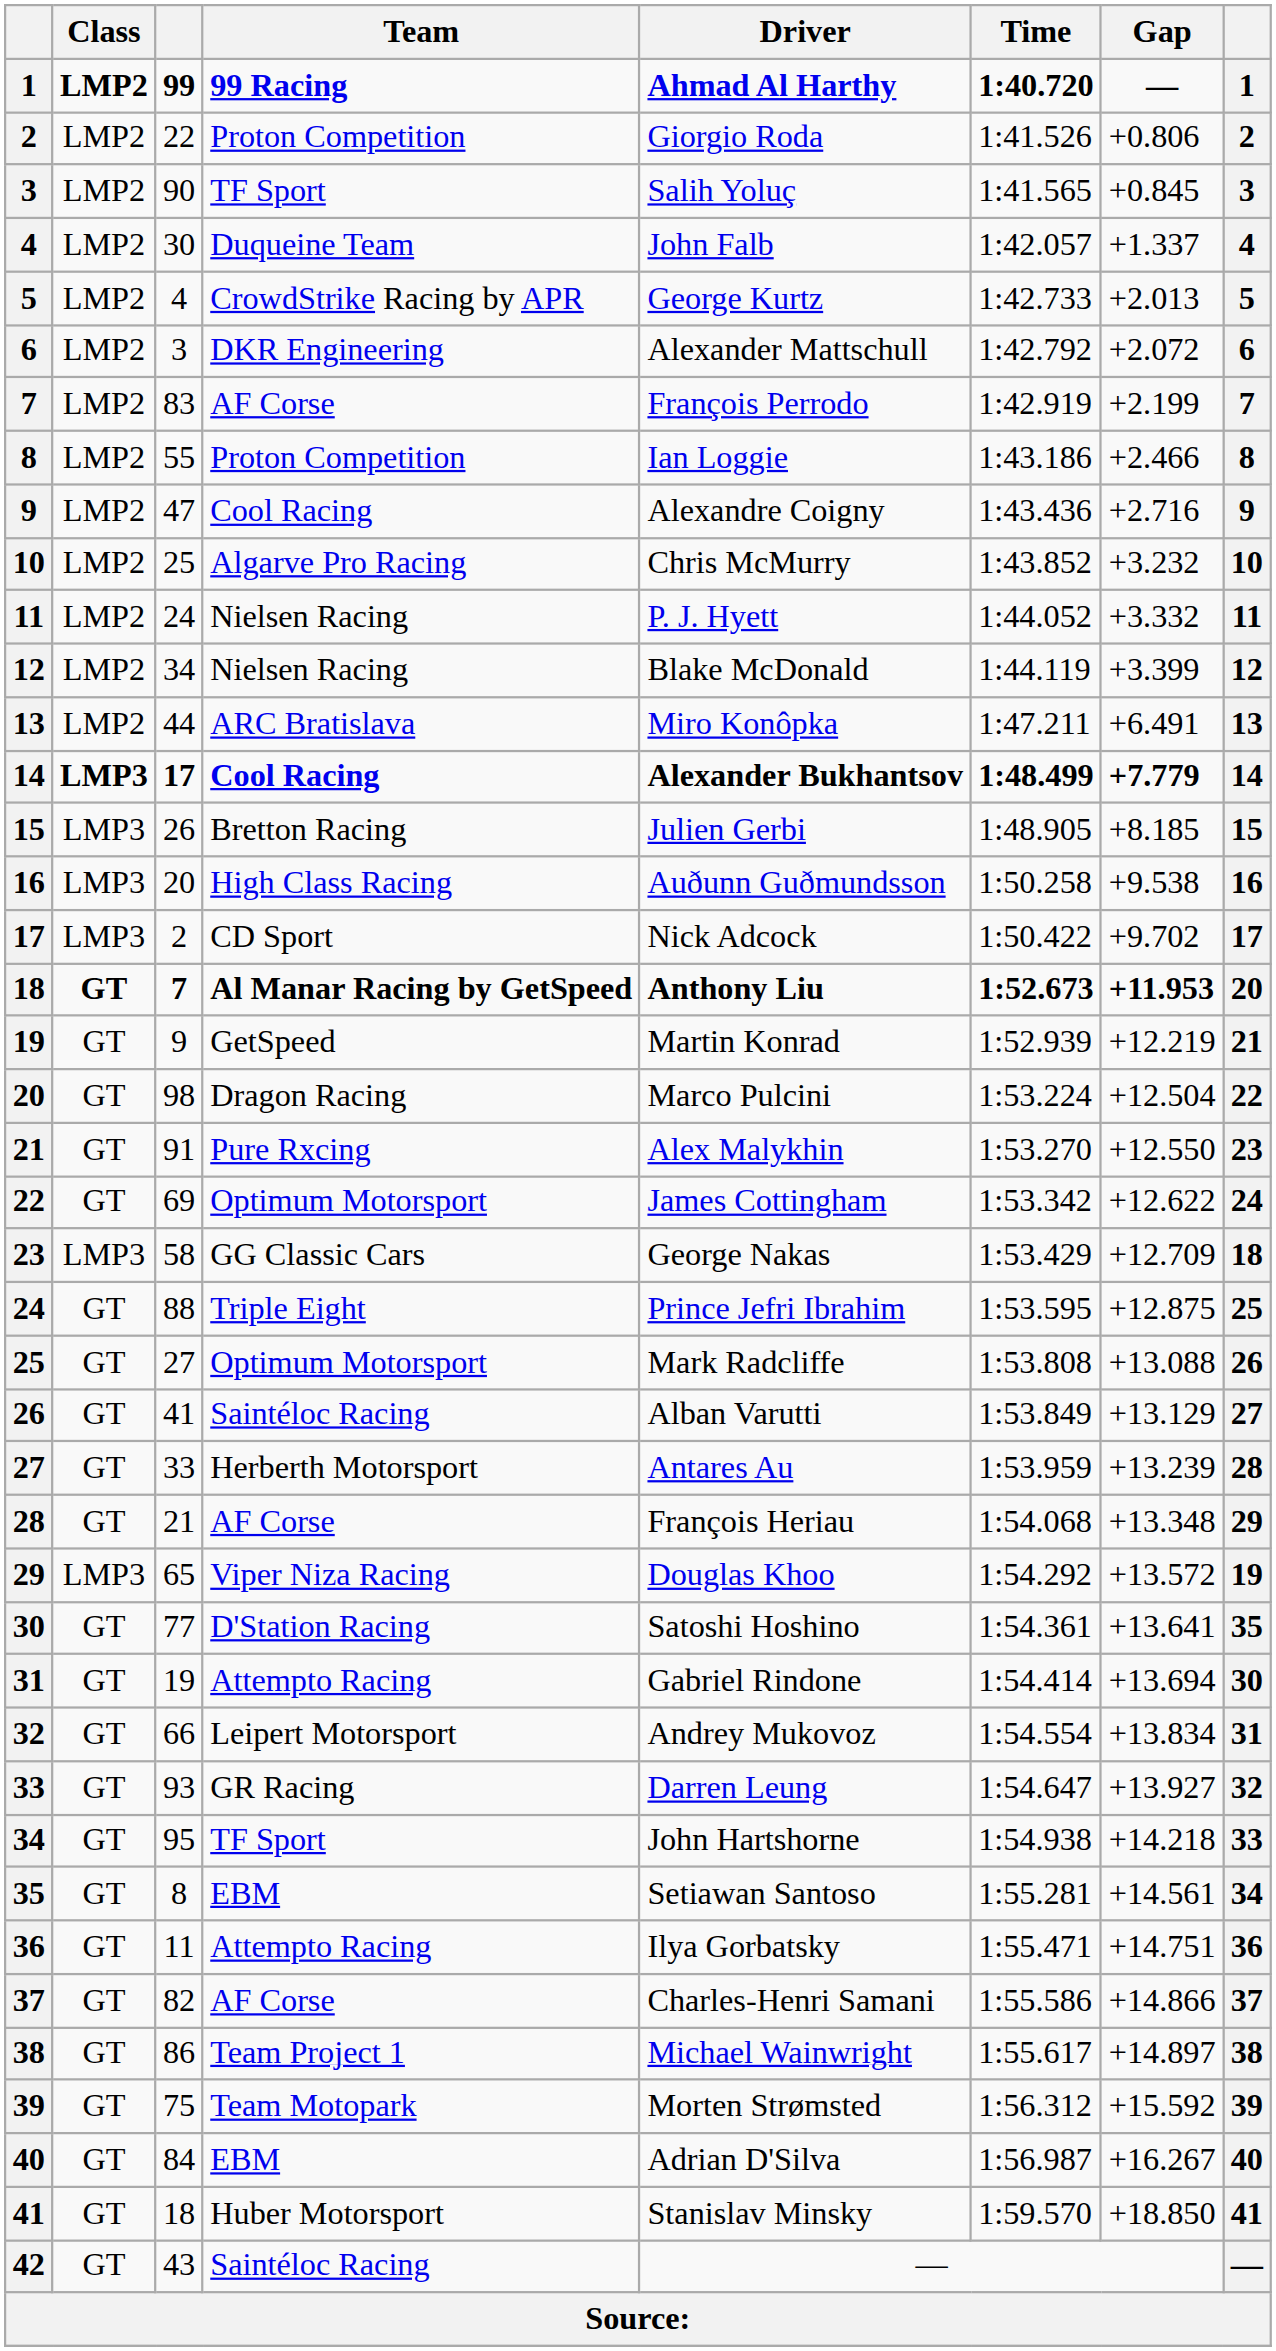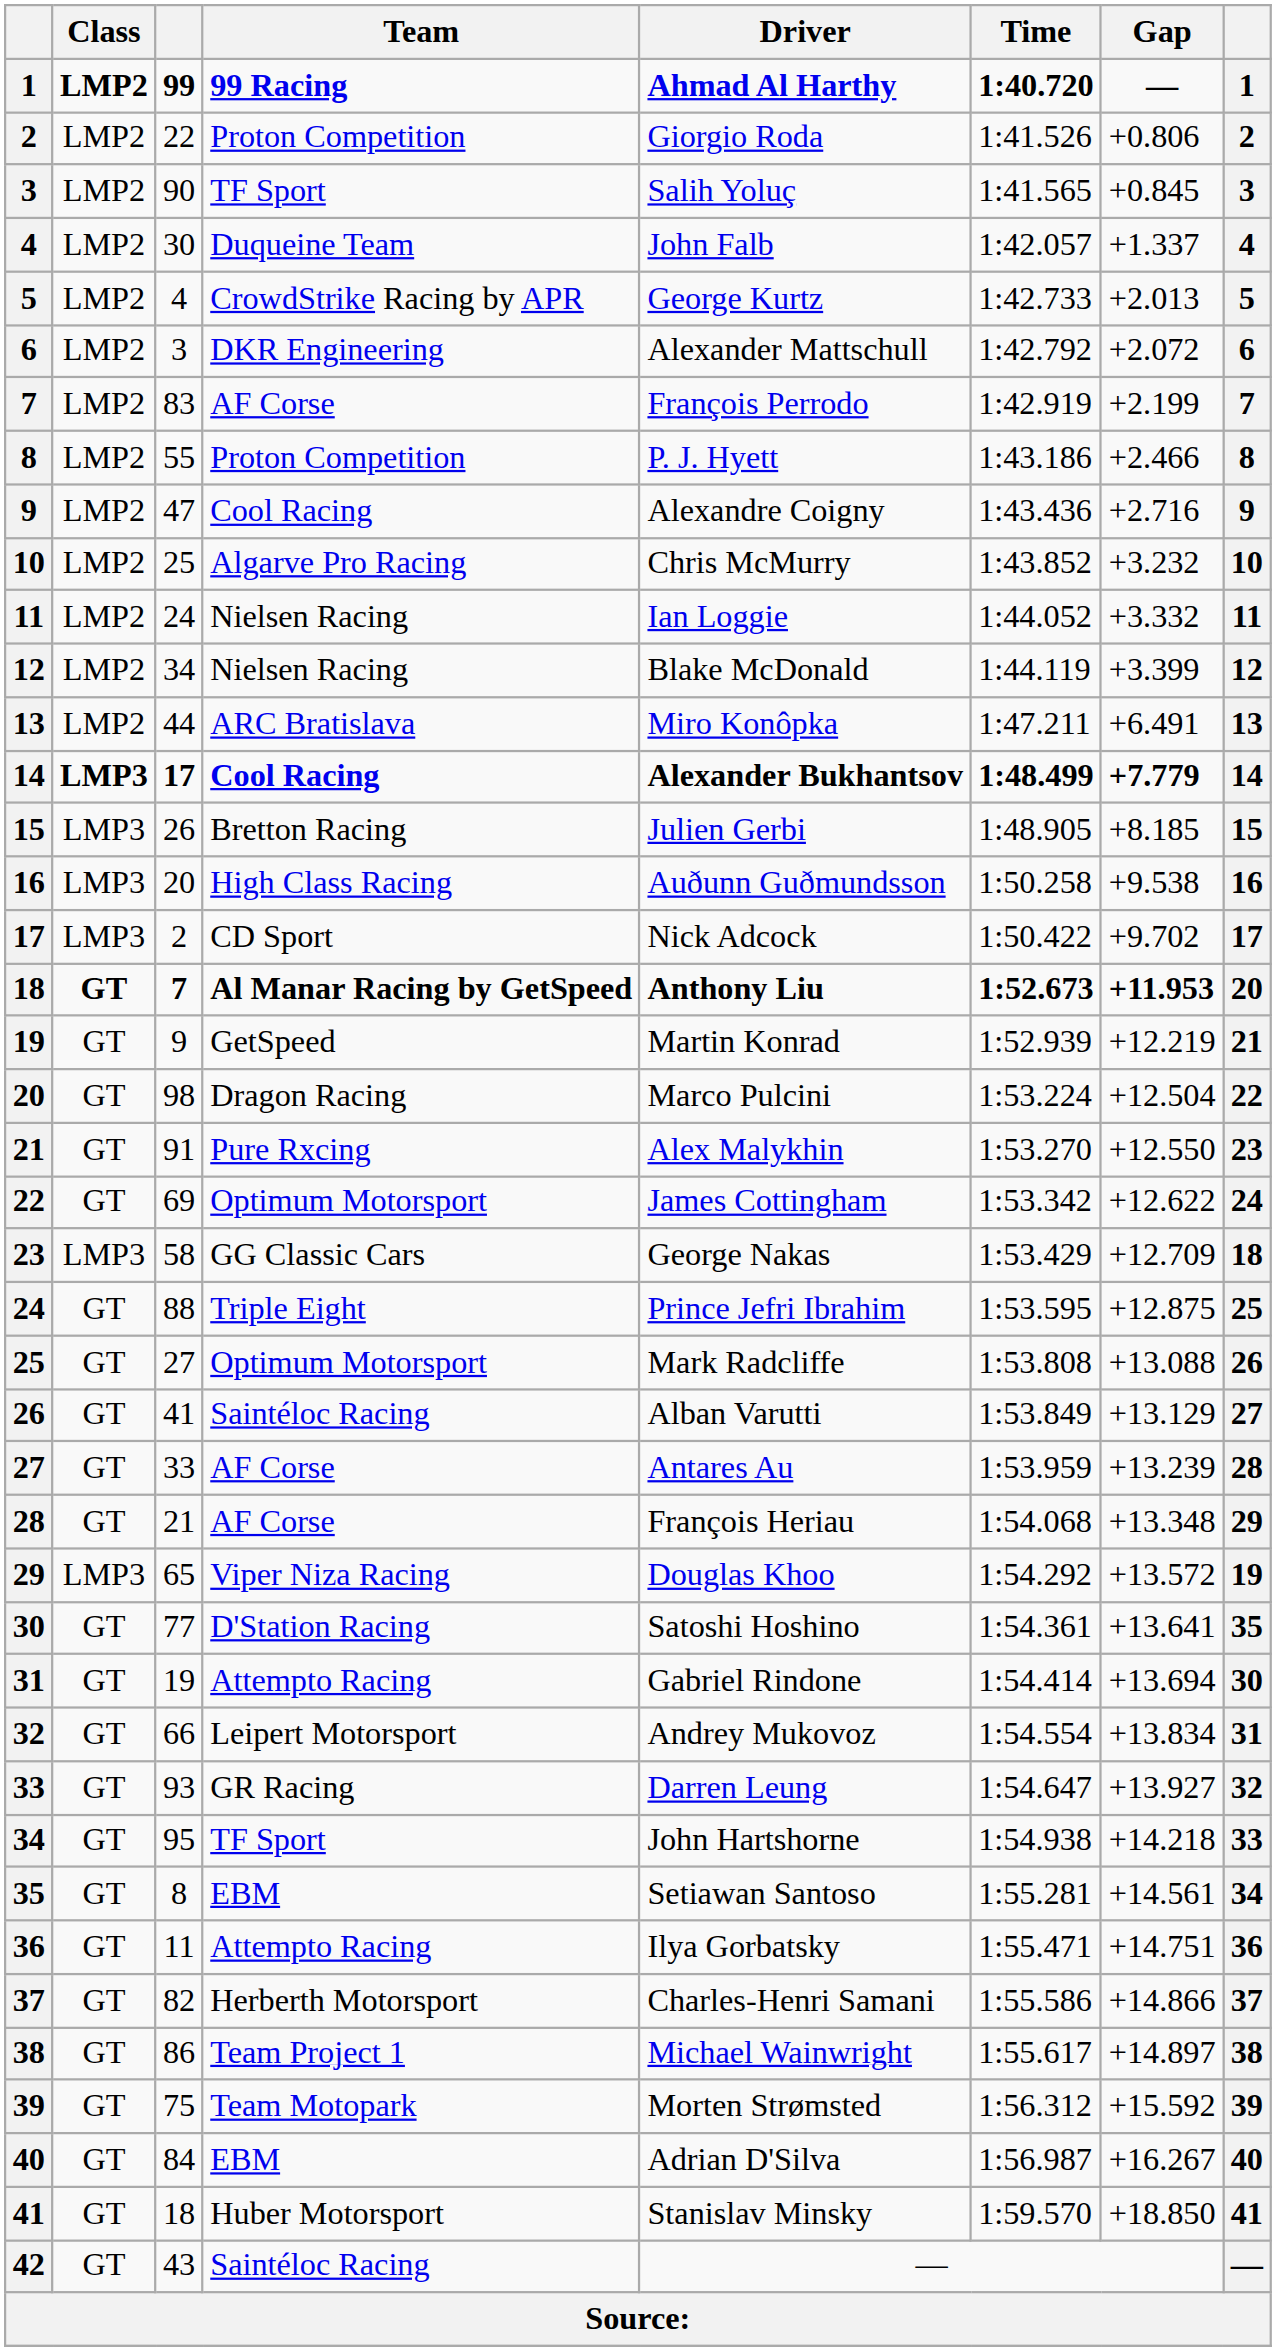row 9 | Driver: Ian Loggie -> P. J. Hyett
row 12 | Driver: P. J. Hyett -> Ian Loggie
row 28 | Team: Herberth Motorsport -> AF Corse
row 38 | Team: AF Corse -> Herberth Motorsport
